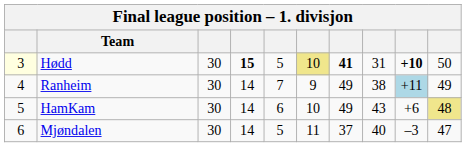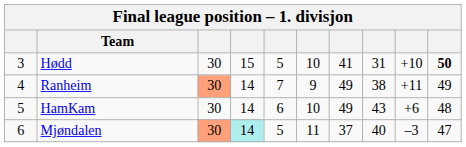Hødd | column 1: lightyellow background -> no background
Hødd | column 4: bold -> normal
Hødd | column 6: khaki background -> no background
Hødd | column 7: bold -> normal
Hødd | column 9: bold -> normal
Hødd | column 10: normal -> bold
Ranheim | column 3: no background -> lightsalmon background
Ranheim | column 9: lightblue background -> no background
HamKam | column 10: khaki background -> no background
Mjøndalen | column 3: no background -> lightsalmon background
Mjøndalen | column 4: no background -> paleturquoise background
